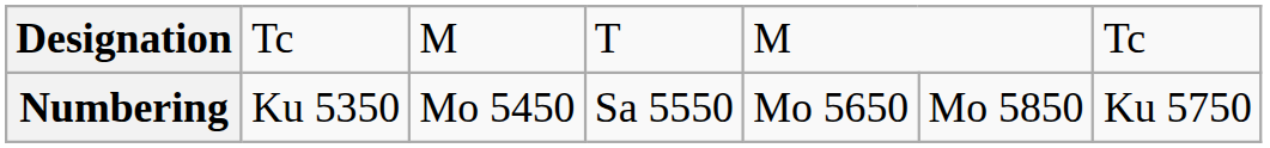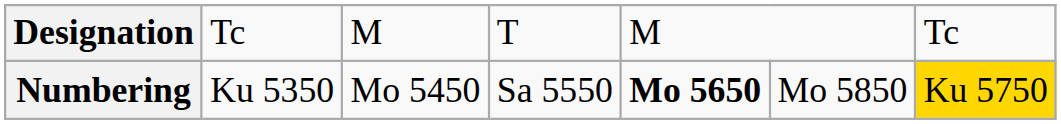Numbering | column 5: normal -> bold
Numbering | column 7: no background -> gold background
